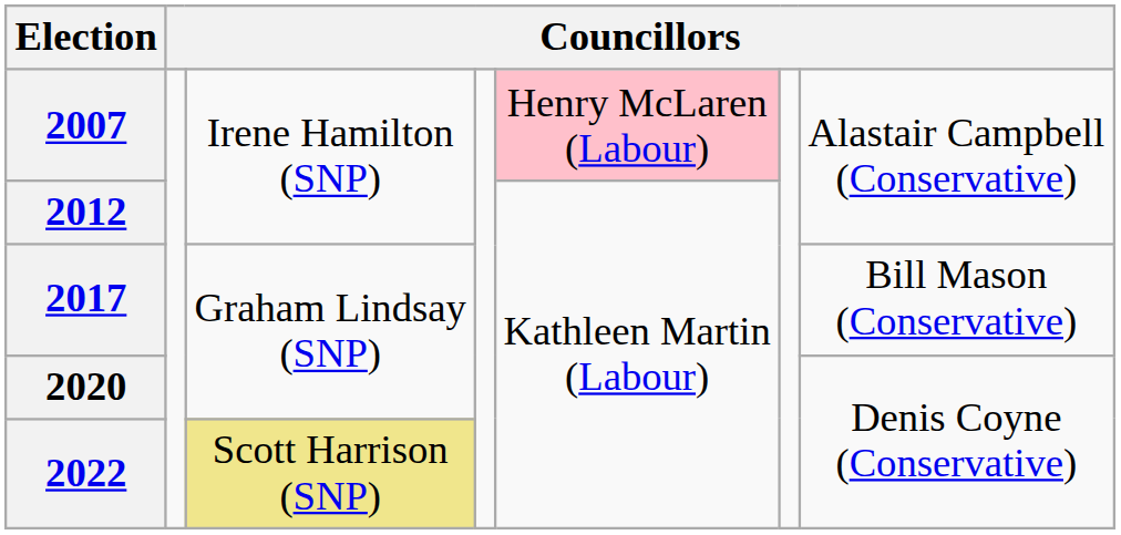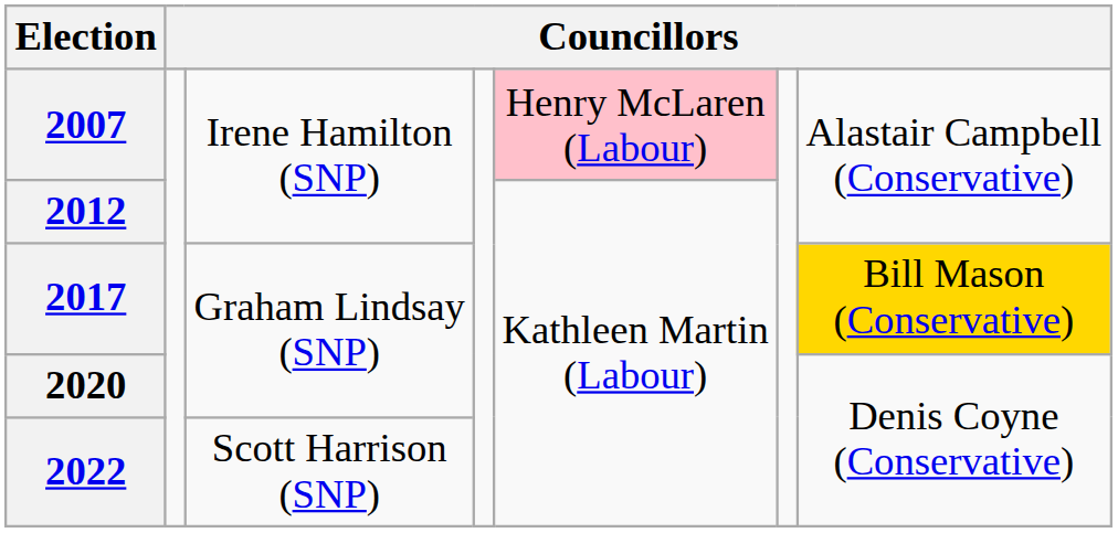2017 | column 7: no background -> gold background
2022 | column 3: khaki background -> no background
